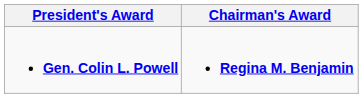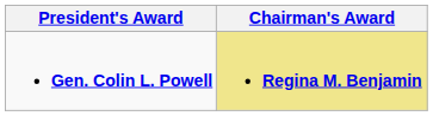Gen. Colin L. Powell | Chairman's Award: no background -> khaki background
